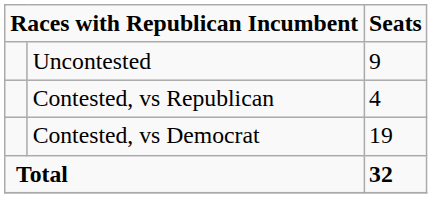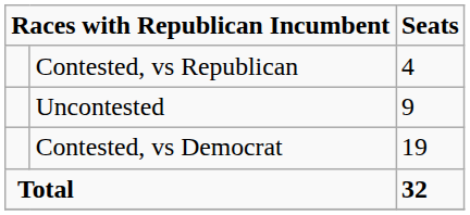rows swapped: Uncontested <-> Contested, vs Republican
